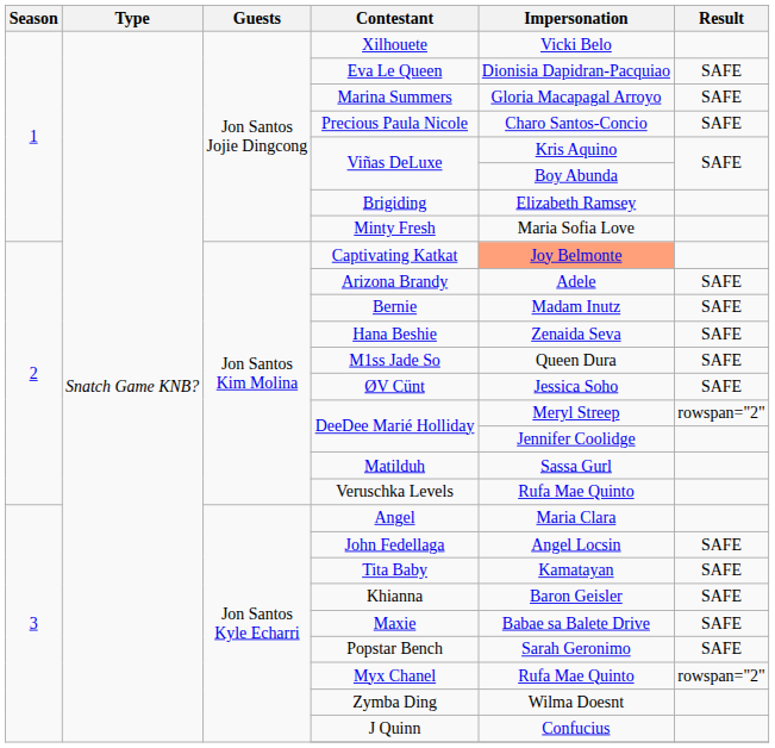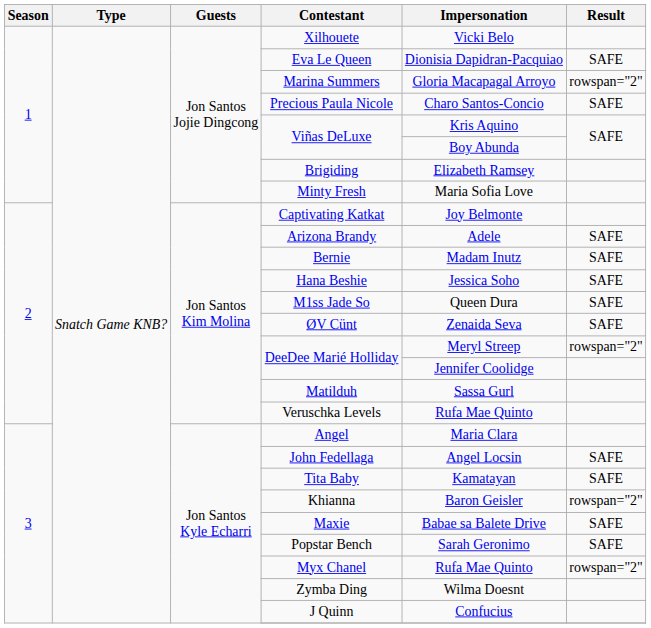Marina Summers | Result: SAFE -> rowspan="2"
Captivating Katkat | Impersonation: lightsalmon background -> no background
Hana Beshie | Impersonation: Zenaida Seva -> Jessica Soho
ØV Cünt | Impersonation: Jessica Soho -> Zenaida Seva
Khianna | Result: SAFE -> rowspan="2"
